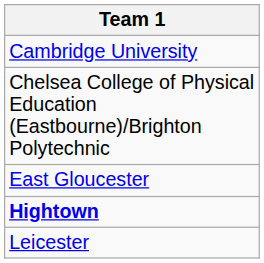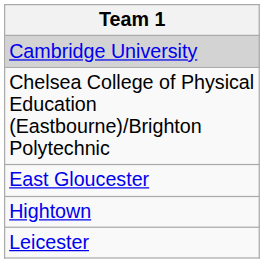row 2 | column 1: no background -> lightgrey background
row 5 | column 1: bold -> normal
